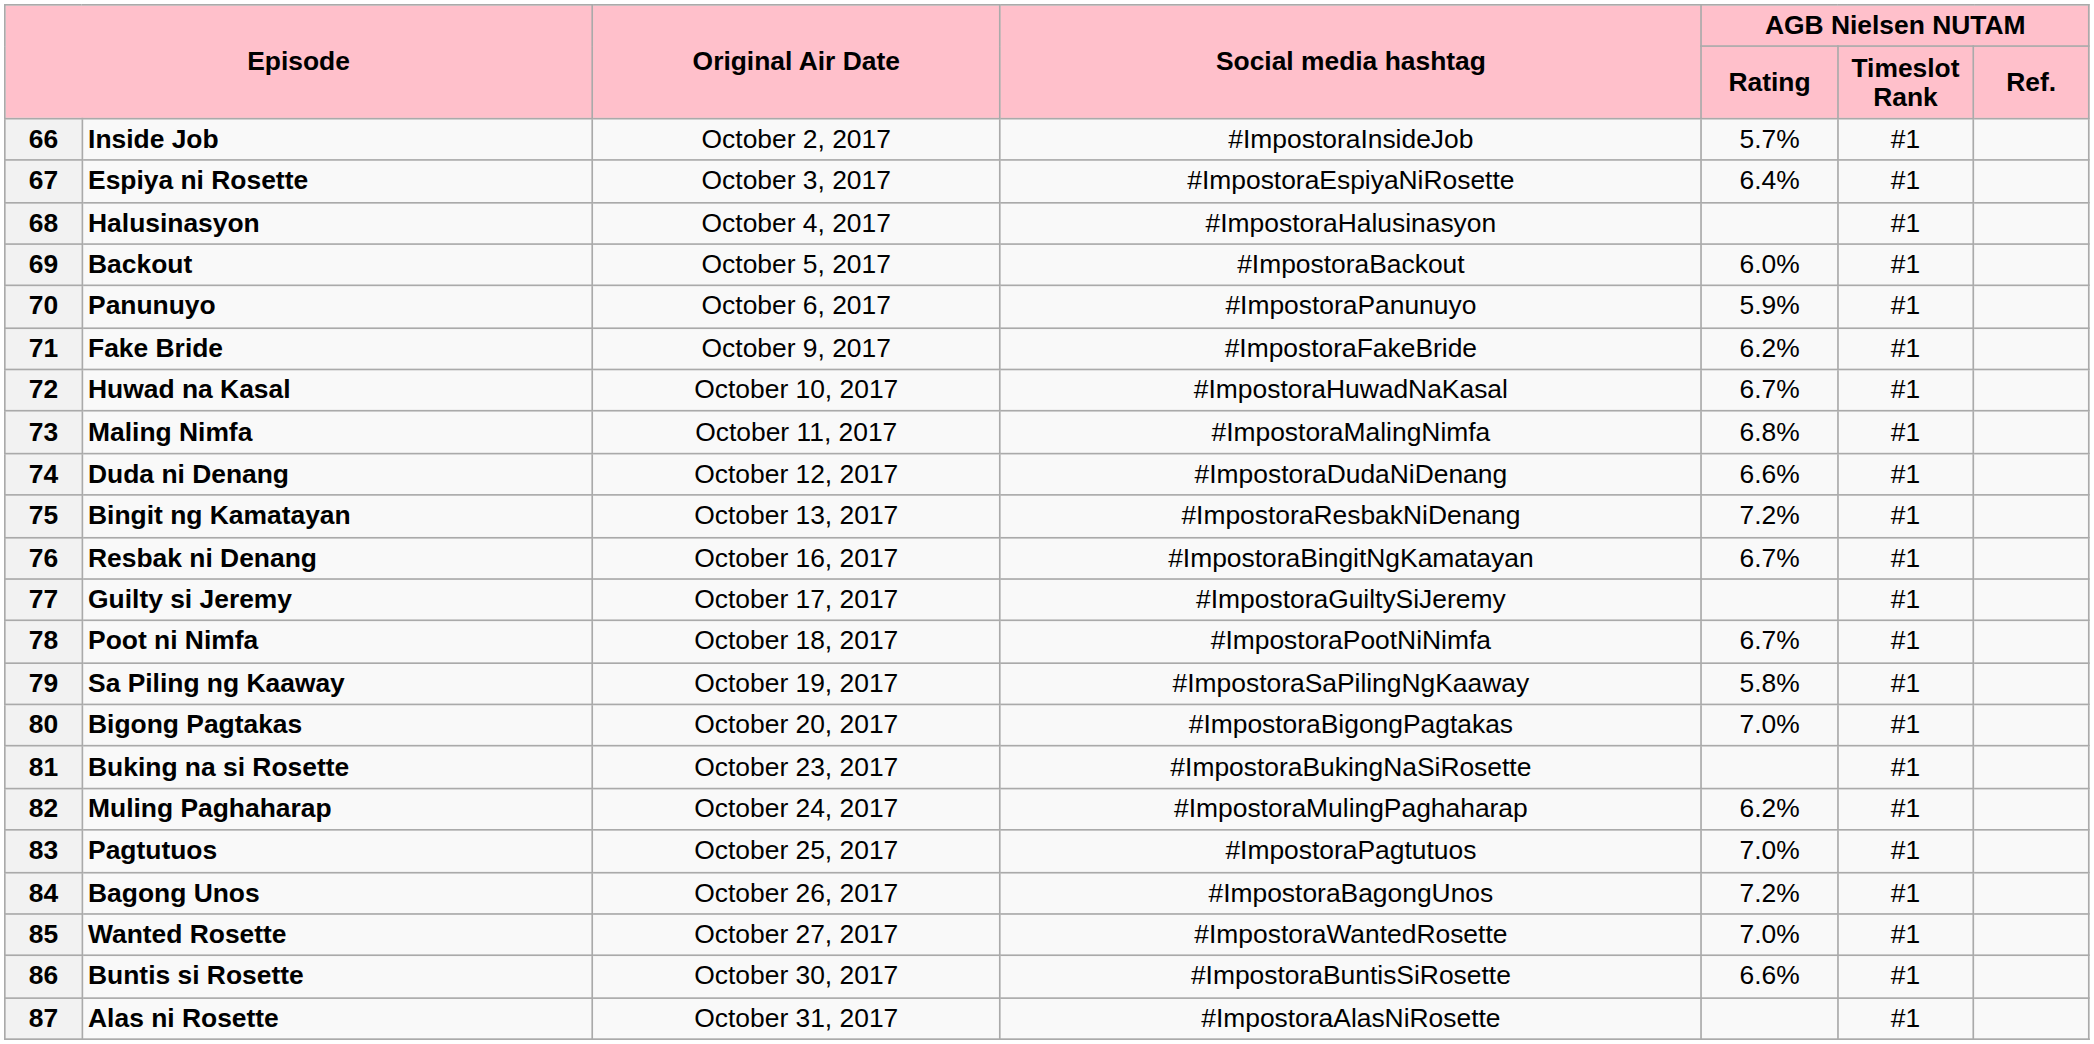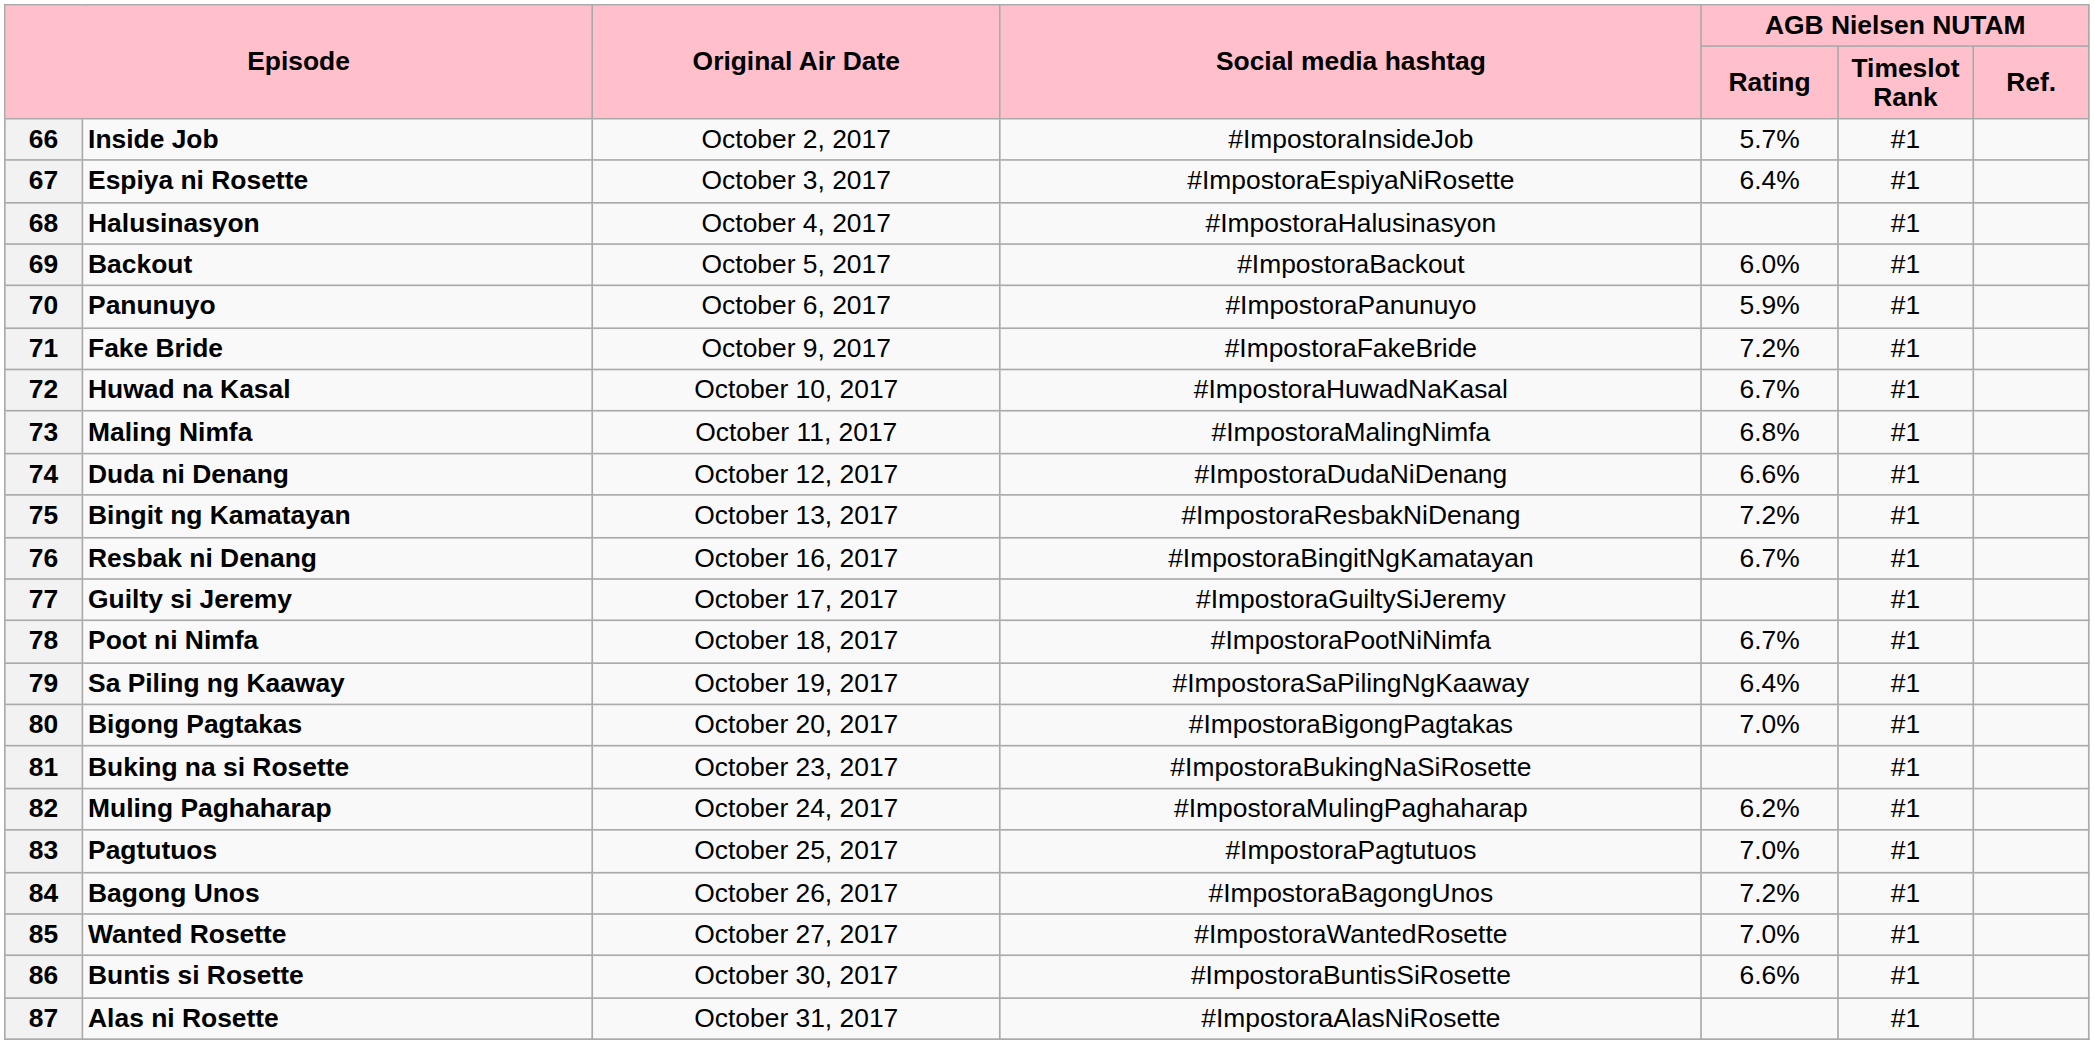71 | AGB Nielsen NUTAM / Rating: 6.2% -> 7.2%
79 | AGB Nielsen NUTAM / Rating: 5.8% -> 6.4%
